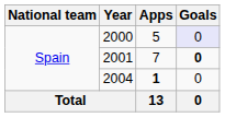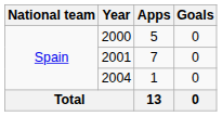2000 | Goals: lavender background -> no background
2001 | Goals: bold -> normal
2004 | Apps: bold -> normal
